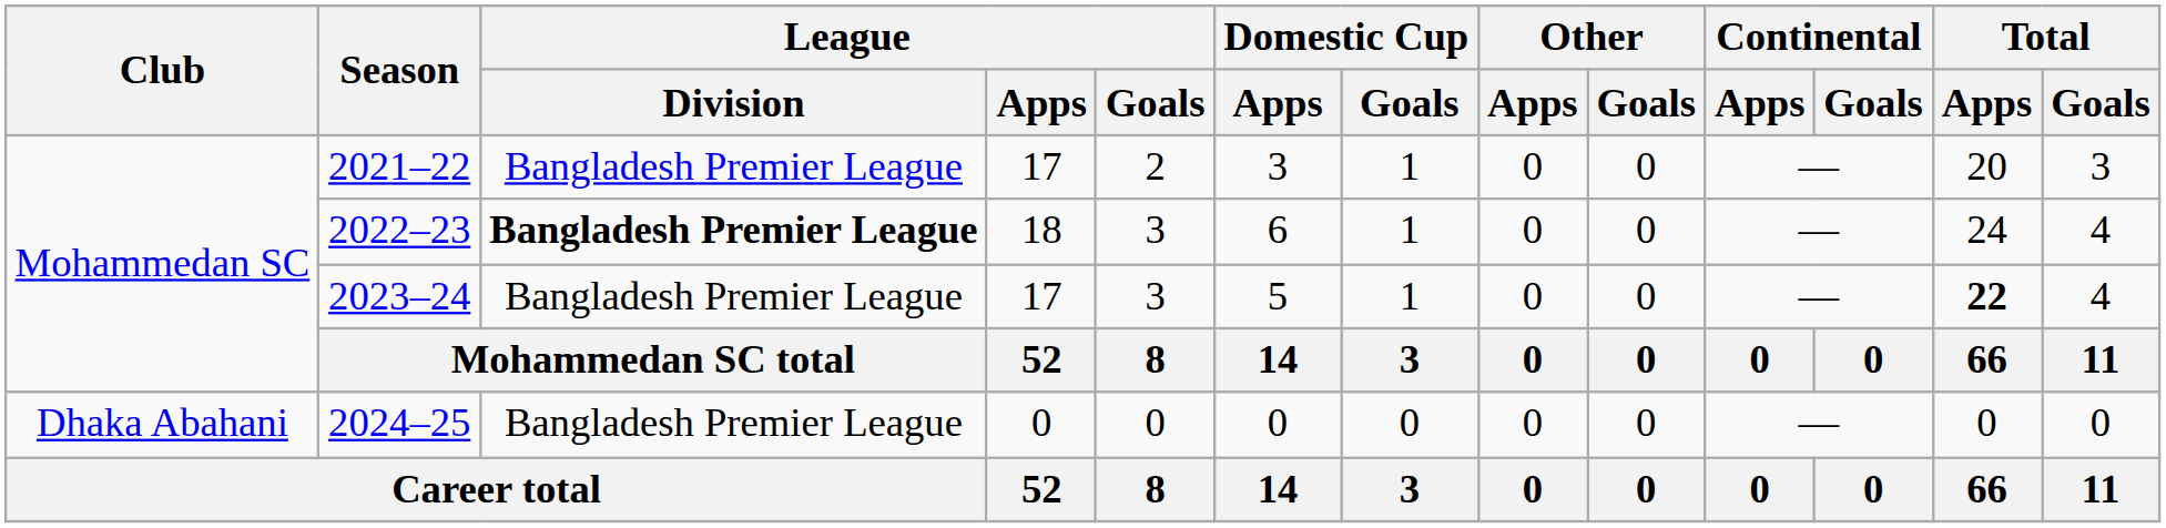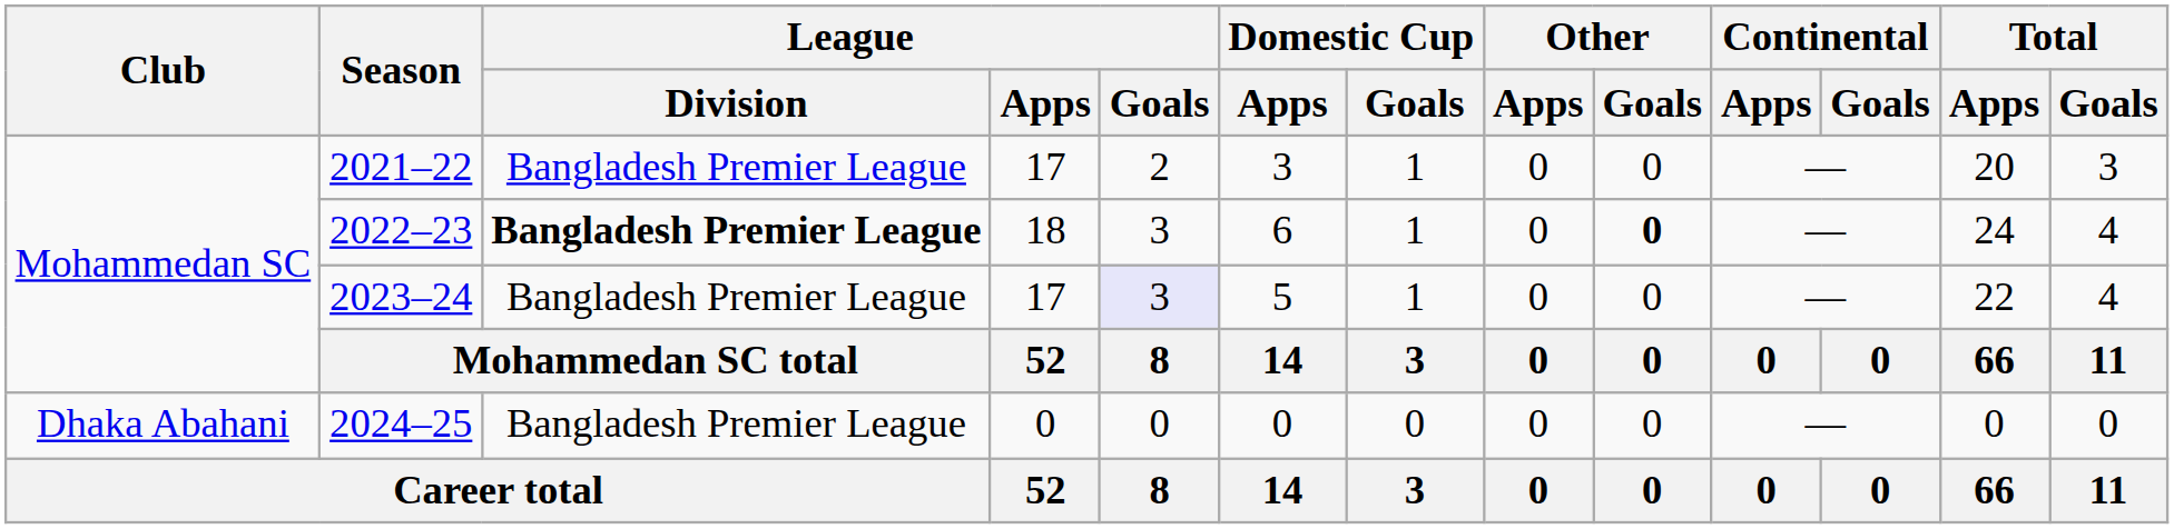2022–23 | Other / Goals: normal -> bold
2023–24 | League / Goals: no background -> lavender background
2023–24 | Total / Apps: bold -> normal
